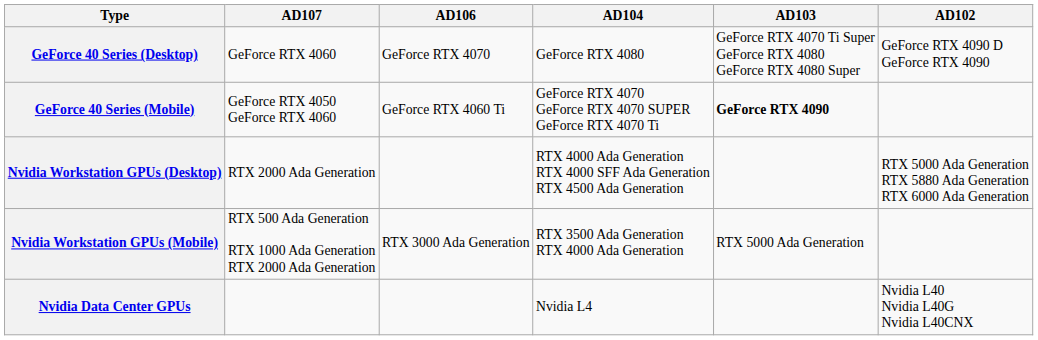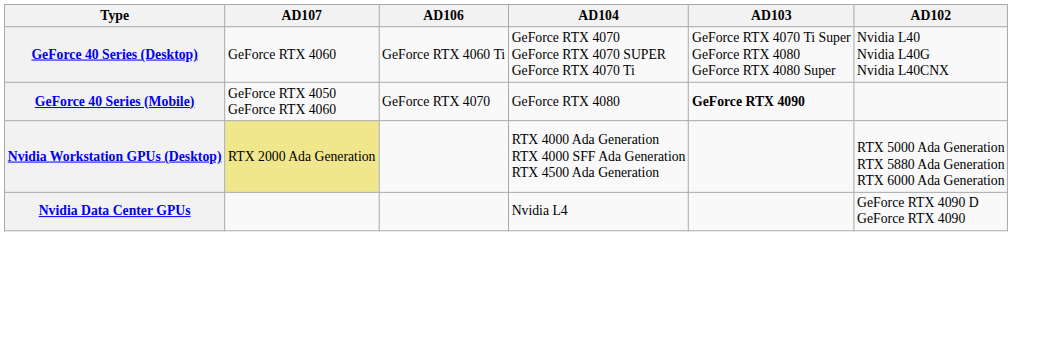GeForce 40 Series (Desktop) | AD106: GeForce RTX 4070 -> GeForce RTX 4060 Ti
GeForce 40 Series (Desktop) | AD104: GeForce RTX 4080 -> GeForce RTX 4070 GeForce RTX 4070 SUPER GeForce RTX 4070 Ti
GeForce 40 Series (Desktop) | AD102: GeForce RTX 4090 D GeForce RTX 4090 -> Nvidia L40 Nvidia L40G Nvidia L40CNX
GeForce 40 Series (Mobile) | AD106: GeForce RTX 4060 Ti -> GeForce RTX 4070
GeForce 40 Series (Mobile) | AD104: GeForce RTX 4070 GeForce RTX 4070 SUPER GeForce RTX 4070 Ti -> GeForce RTX 4080
Nvidia Workstation GPUs (Desktop) | AD107: no background -> khaki background
- row: Nvidia Workstation GPUs (Mobile) | RTX 500 Ada Generation RTX 1000 Ada Generation RTX 2000 Ada Generation | RTX 3000 Ada Generation | RTX 3500 Ada Generation RTX 4000 Ada Generation | RTX 5000 Ada Generation
Nvidia Data Center GPUs | AD102: Nvidia L40 Nvidia L40G Nvidia L40CNX -> GeForce RTX 4090 D GeForce RTX 4090
